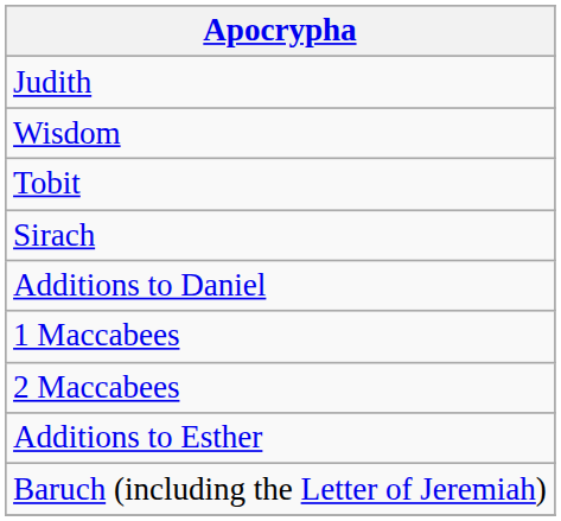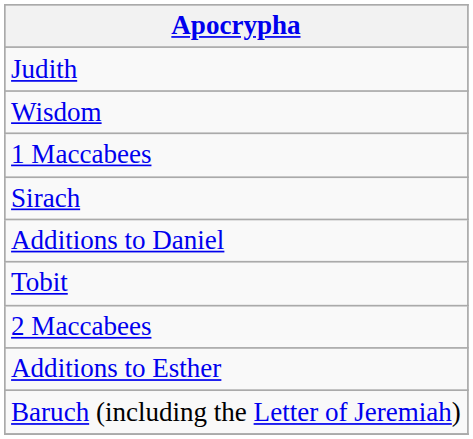row 4 | column 1: Tobit -> 1 Maccabees
row 7 | column 1: 1 Maccabees -> Tobit
